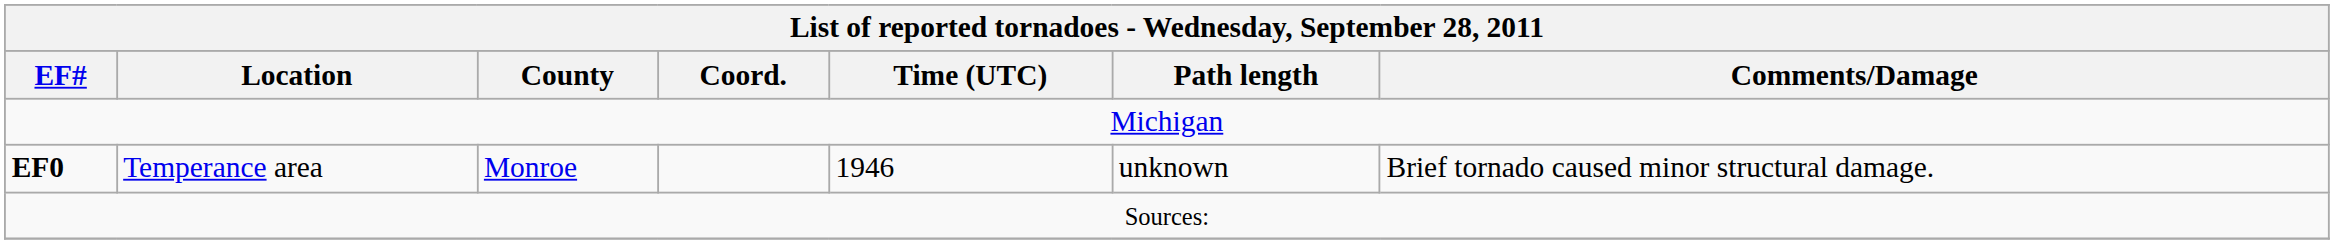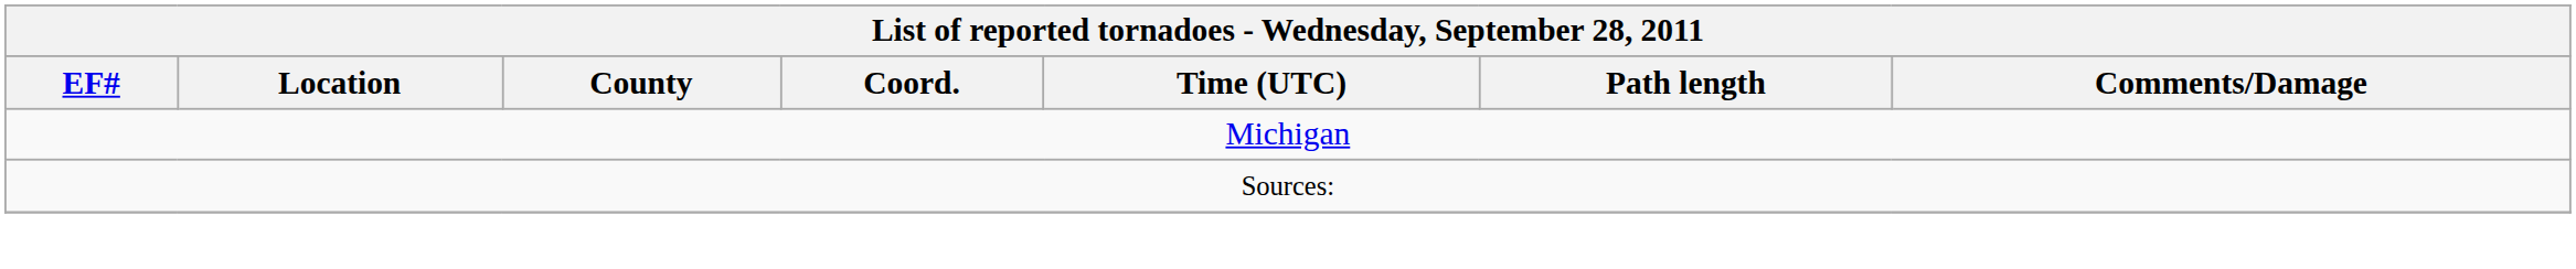- row: EF0 | Temperance area | Monroe | 1946 | unknown | Brief tornado caused minor structural damage.
